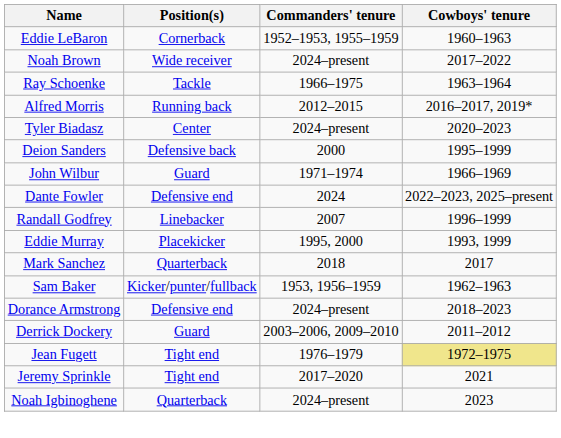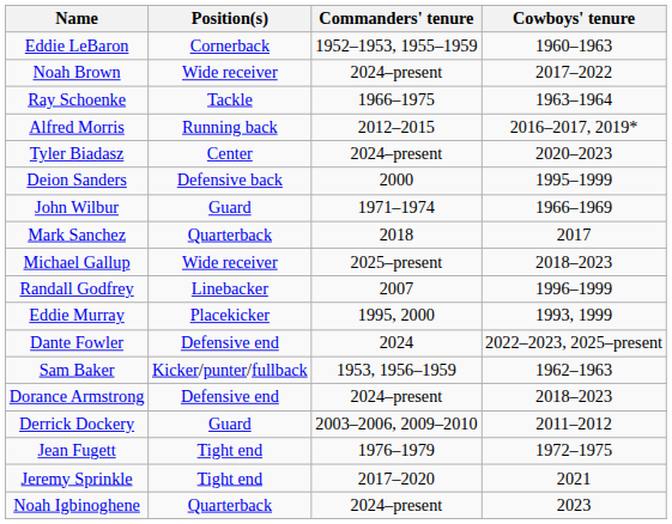rows swapped: Mark Sanchez <-> Dante Fowler
+ row: Michael Gallup | Wide receiver | 2025–present | 2018–2023
Jean Fugett | Cowboys' tenure: khaki background -> no background
